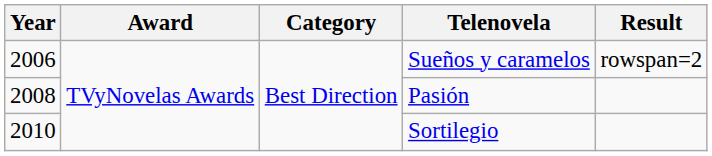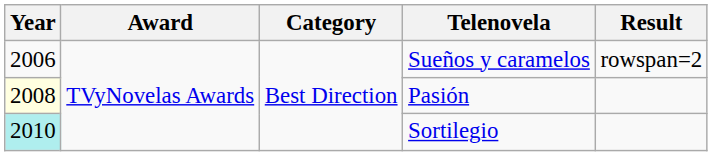Pasión | Year: no background -> lightyellow background
Sortilegio | Year: no background -> paleturquoise background
